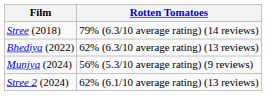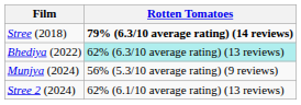row 2 | Rotten Tomatoes: normal -> bold
row 3 | Rotten Tomatoes: no background -> paleturquoise background
